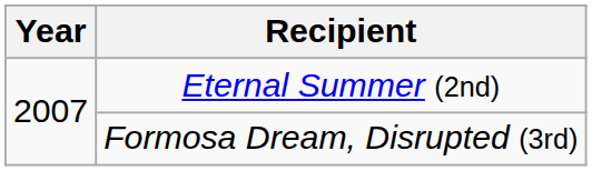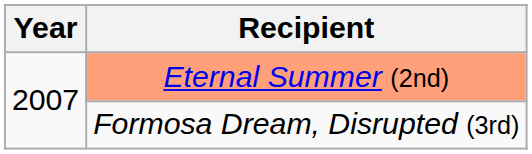Eternal Summer (2nd) | Recipient: no background -> lightsalmon background
